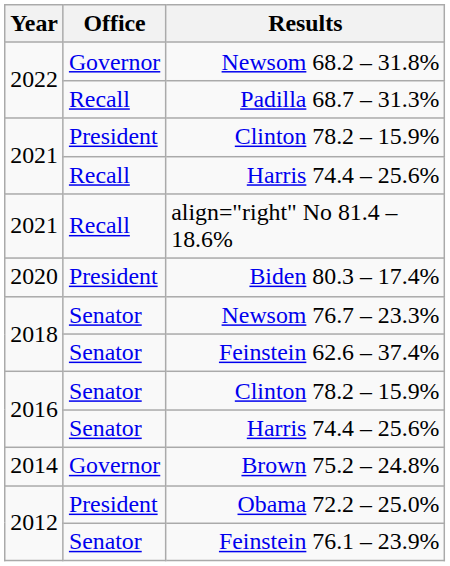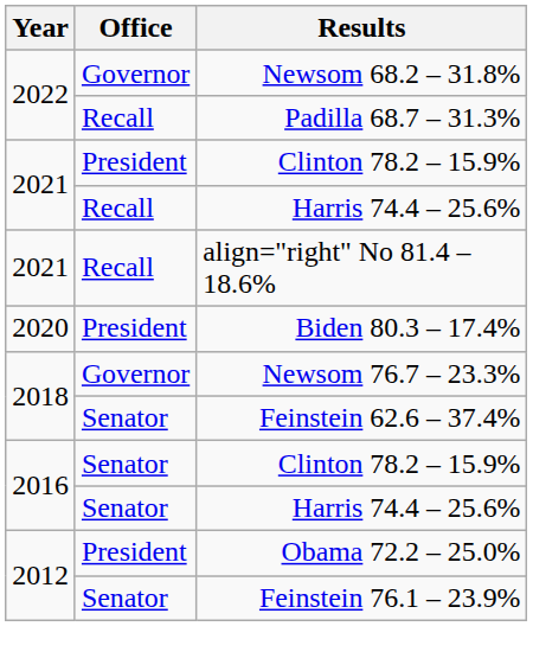Newsom 76.7 – 23.3% | Office: Senator -> Governor
- row: 2014 | Governor | Brown 75.2 – 24.8%
